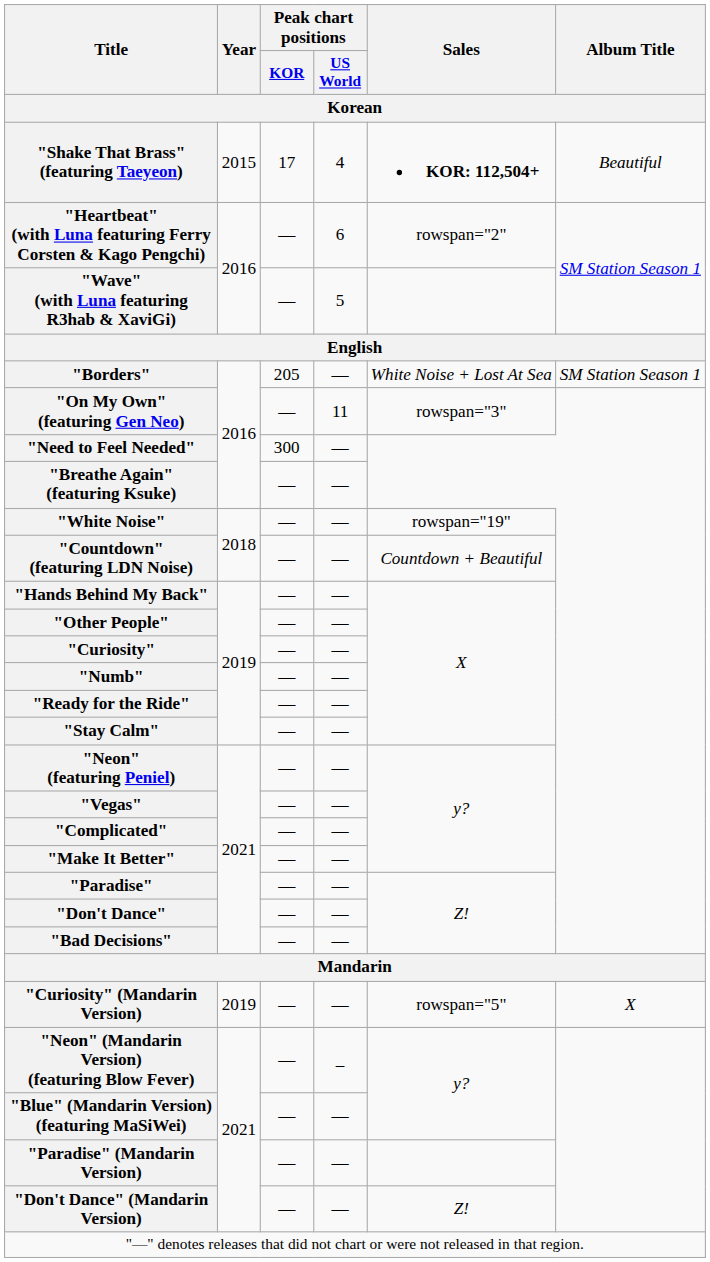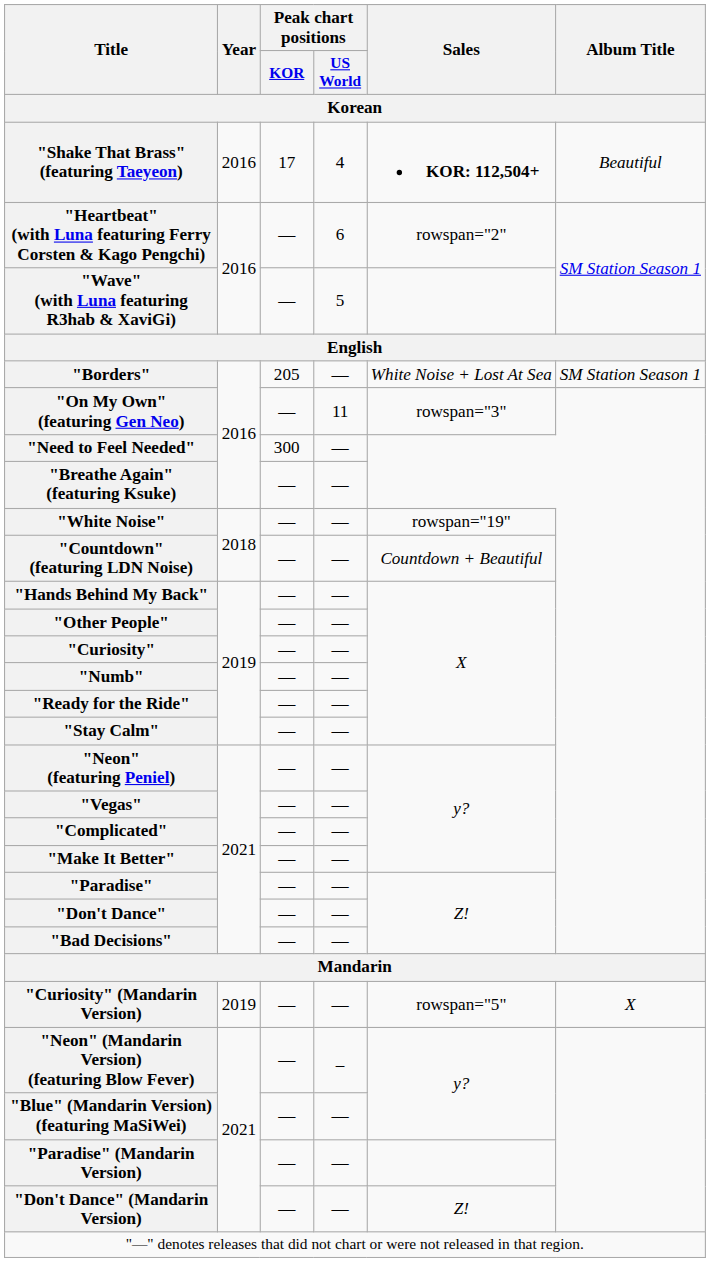"Shake That Brass" (featuring Taeyeon) | Year: 2015 -> 2016
